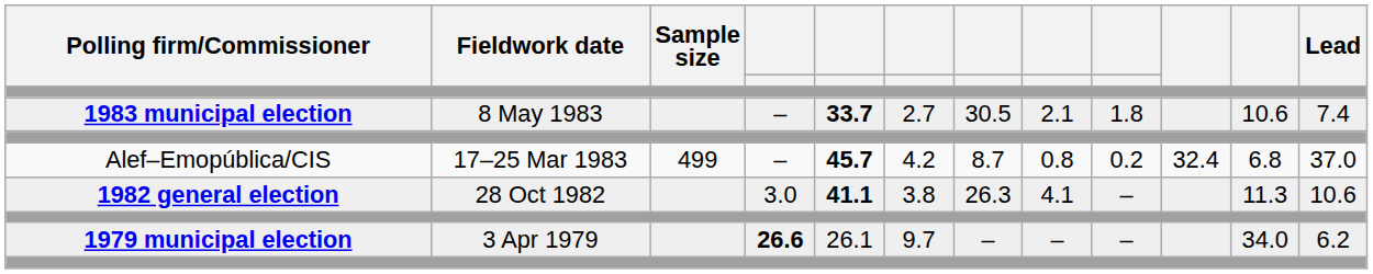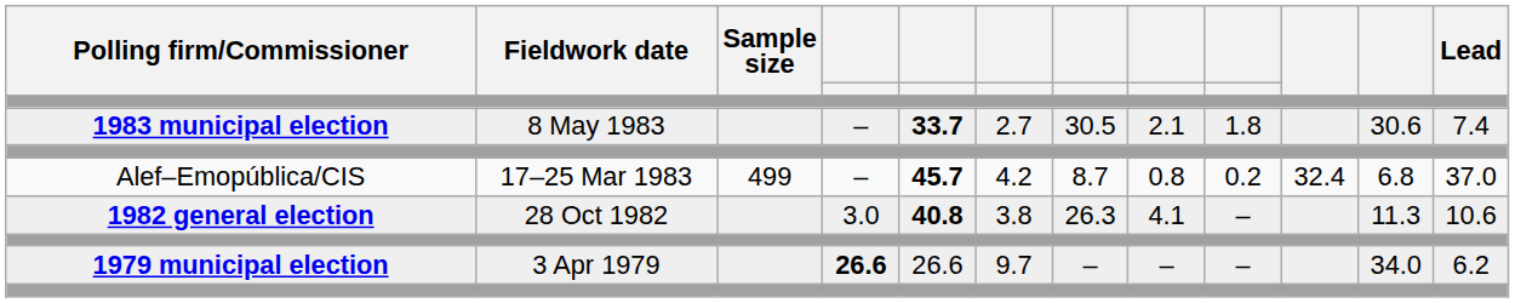1983 municipal election | column 11: 10.6 -> 30.6
1982 general election | column 5: 41.1 -> 40.8
1979 municipal election | column 5: 26.1 -> 26.6
